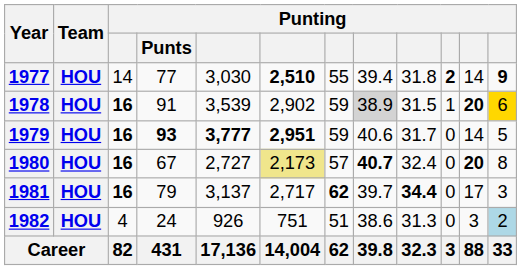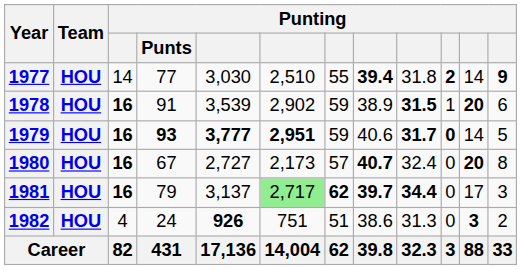1977 | column 6: bold -> normal
1977 | column 8: normal -> bold
1978 | column 8: lightgrey background -> no background
1978 | column 9: normal -> bold
1978 | column 12: gold background -> no background
1979 | column 9: normal -> bold
1979 | column 10: normal -> bold
1980 | column 6: khaki background -> no background
1981 | column 6: no background -> lightgreen background
1981 | column 8: normal -> bold
1982 | column 5: normal -> bold
1982 | column 11: normal -> bold
1982 | column 12: lightblue background -> no background
